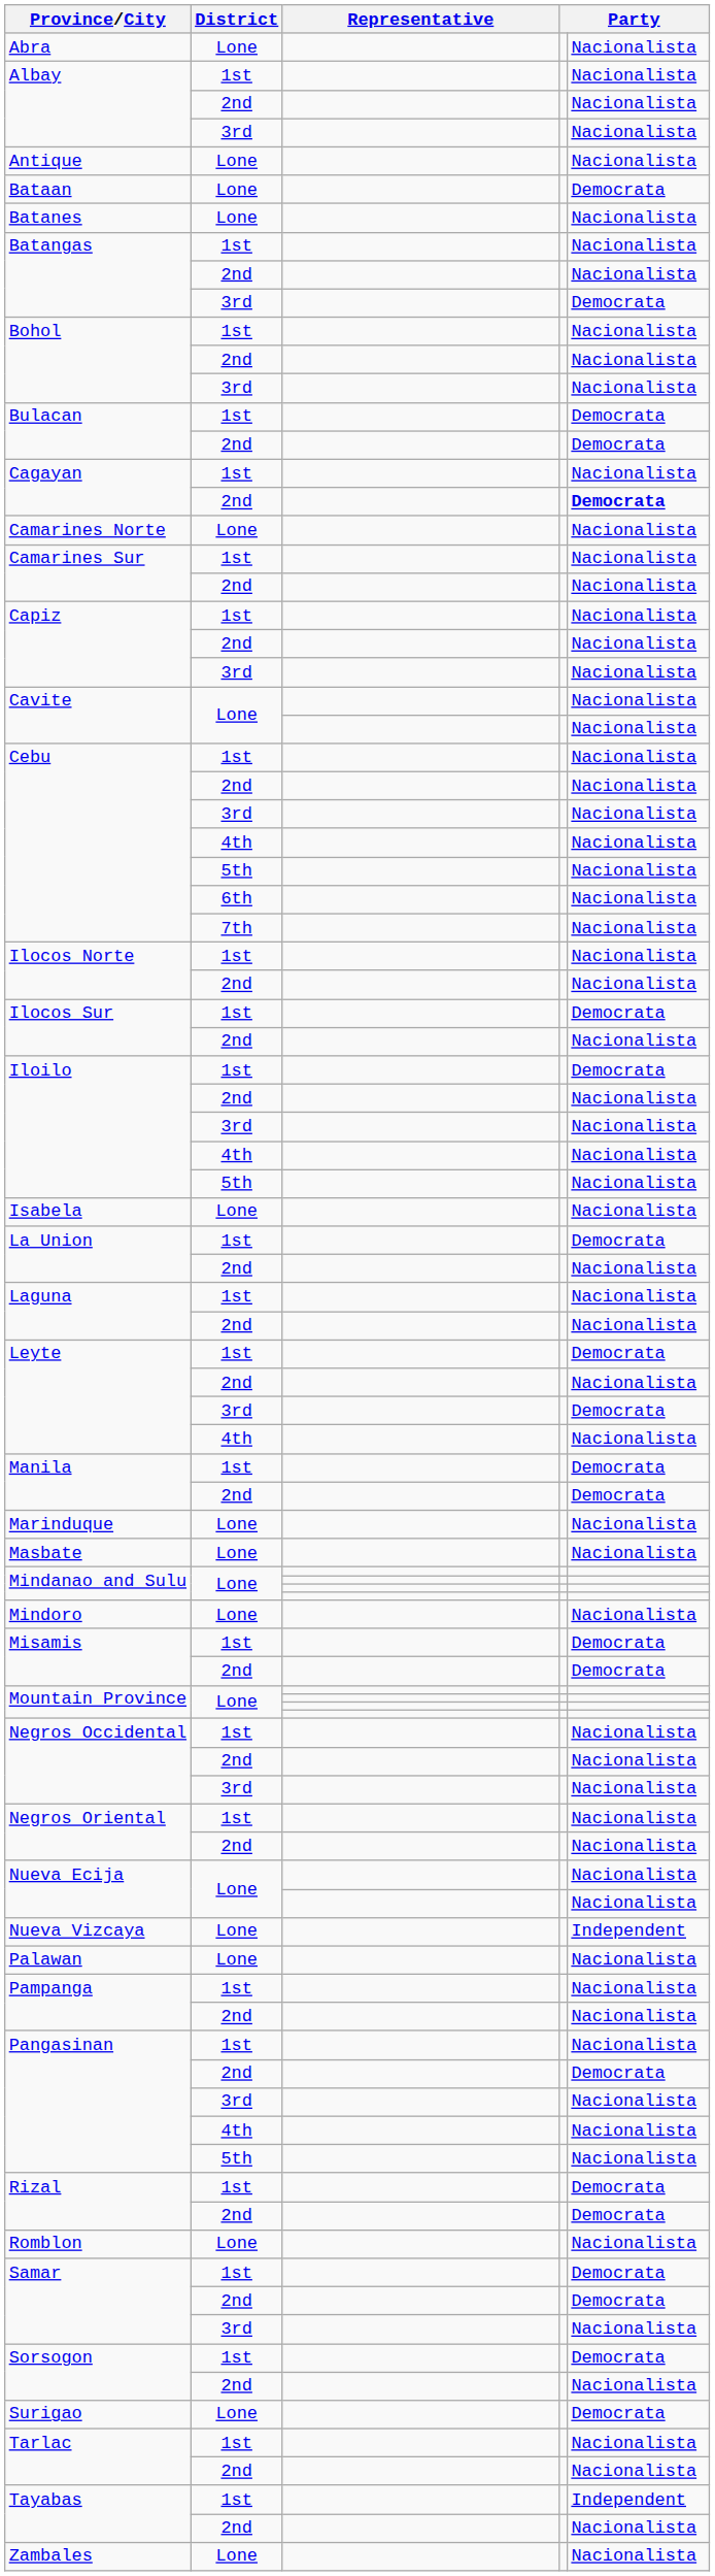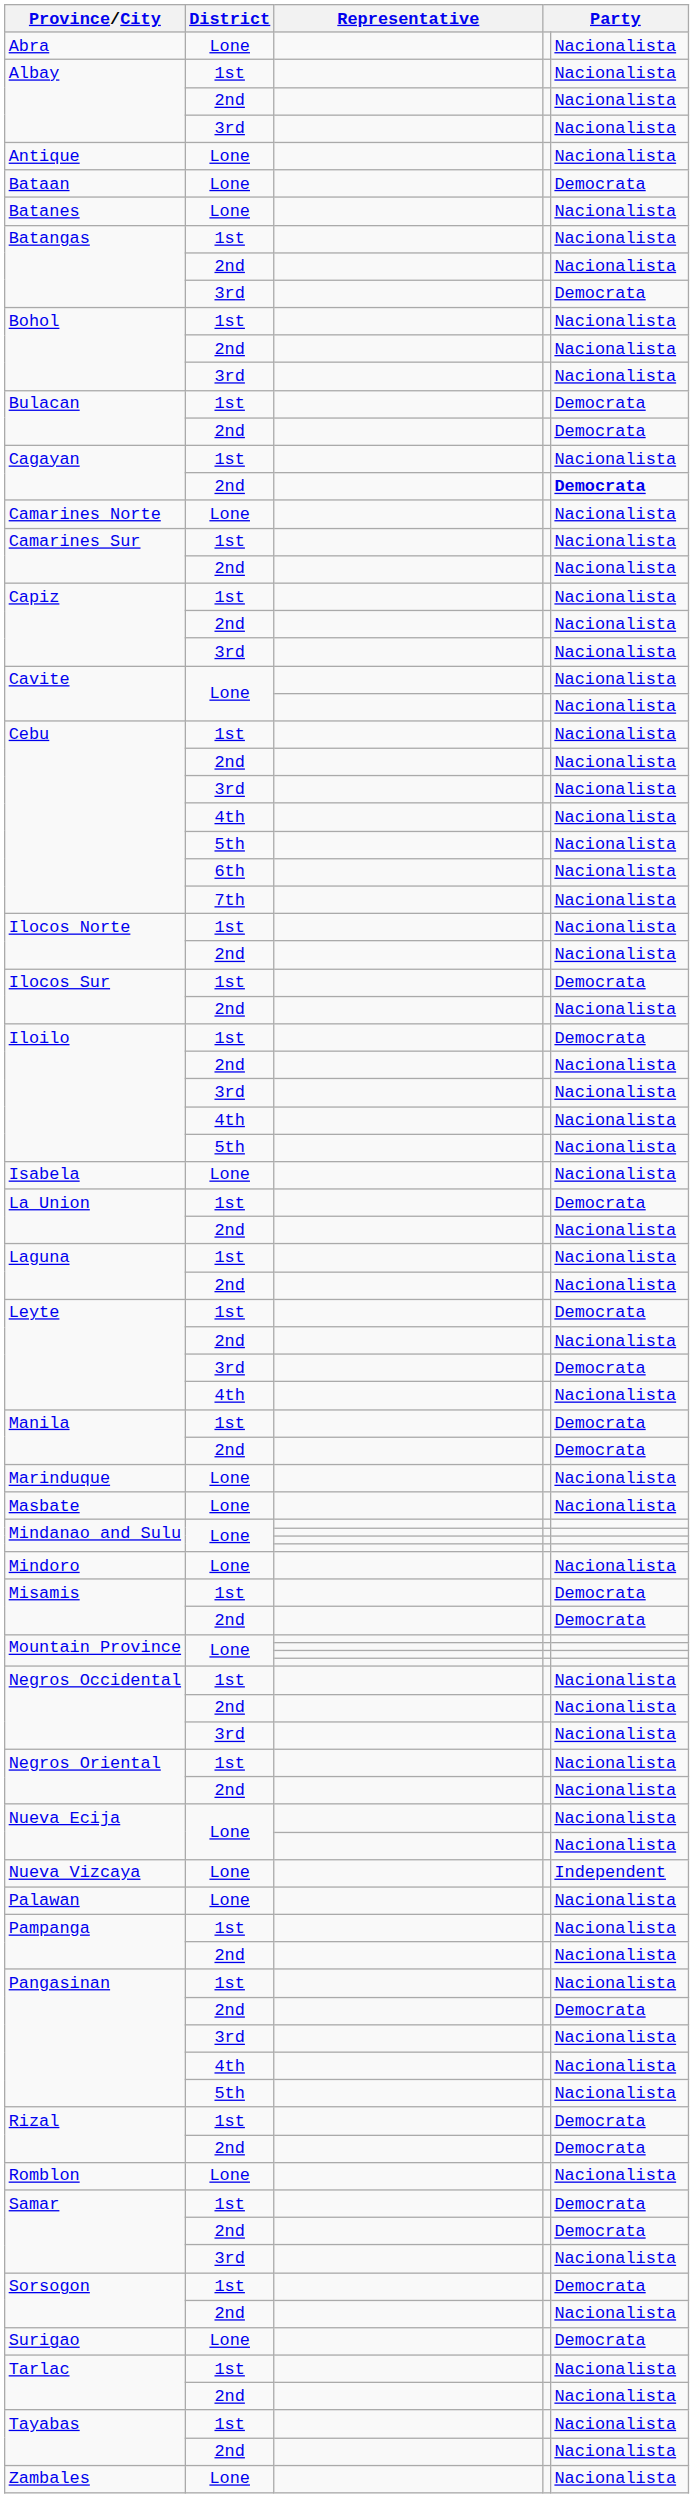Tayabas / 1st | column 5: Independent -> Nacionalista
